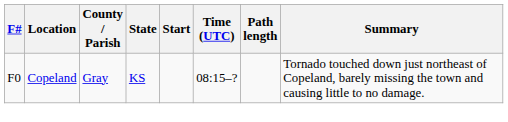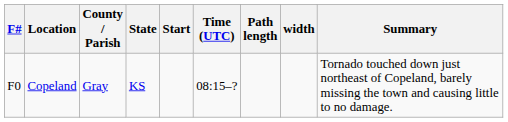+ column: width
